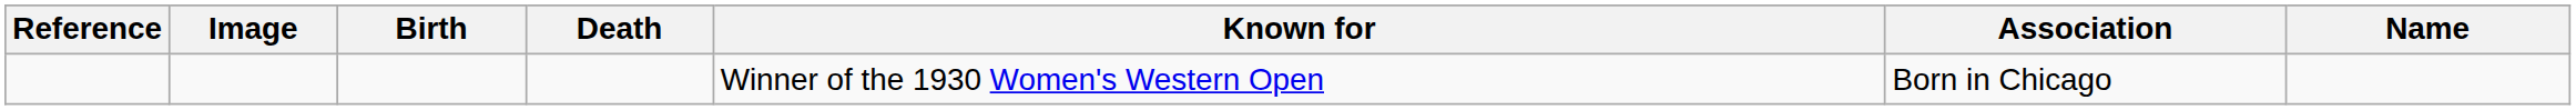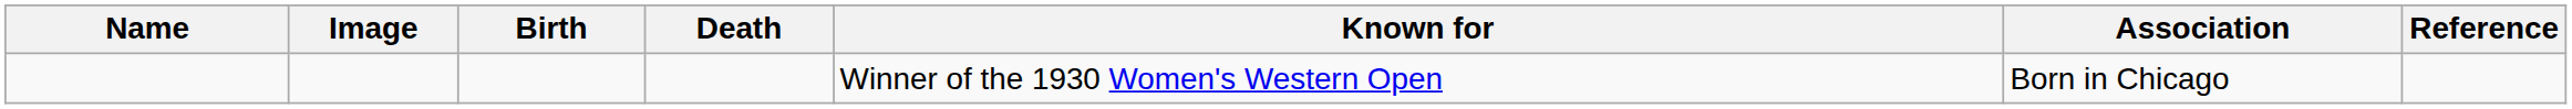columns swapped: Name <-> Reference
